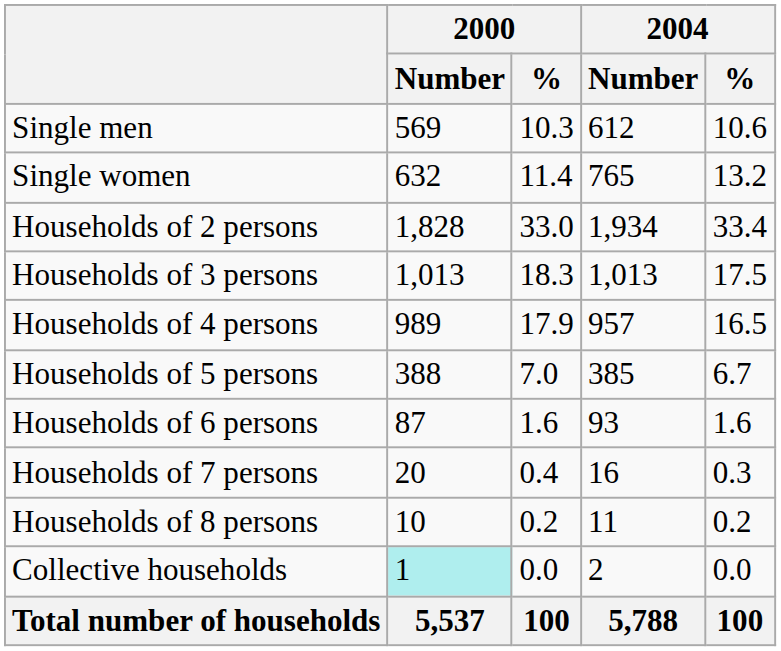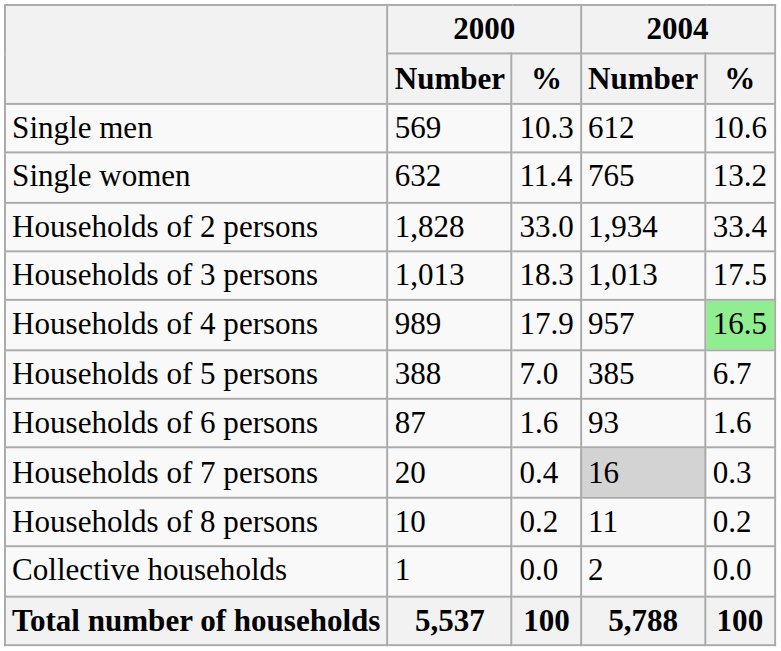Households of 4 persons | 2004 / %: no background -> lightgreen background
Households of 7 persons | 2004 / Number: no background -> lightgrey background
Collective households | 2000 / Number: paleturquoise background -> no background
